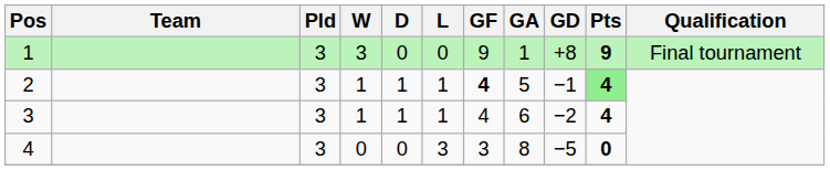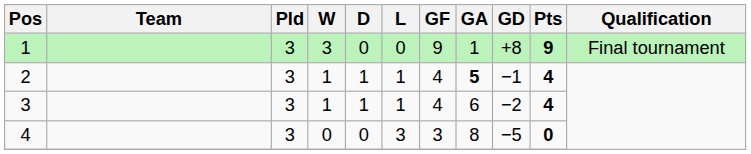2 | GF: bold -> normal
2 | GA: normal -> bold
2 | Pts: lightgreen background -> no background
